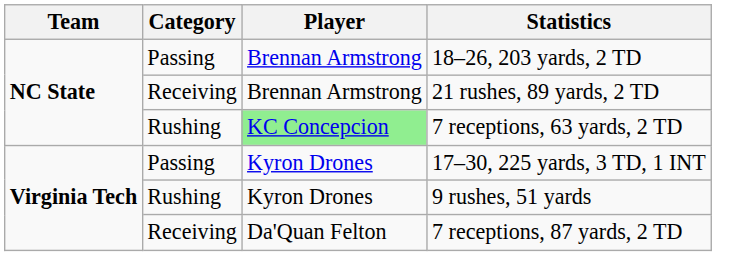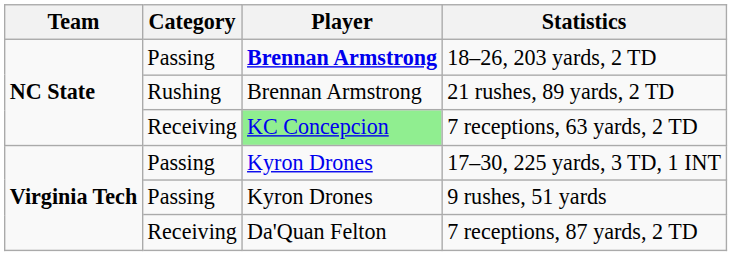18–26, 203 yards, 2 TD | Player: normal -> bold
21 rushes, 89 yards, 2 TD | Category: Receiving -> Rushing
7 receptions, 63 yards, 2 TD | Category: Rushing -> Receiving
9 rushes, 51 yards | Category: Rushing -> Passing
